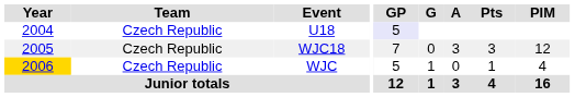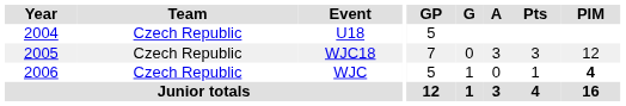U18 | GP: lavender background -> no background
WJC | Year: gold background -> no background
WJC | PIM: normal -> bold
